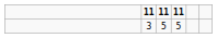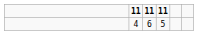row 2 | column 2: 3 -> 4
row 2 | column 3: 5 -> 6
